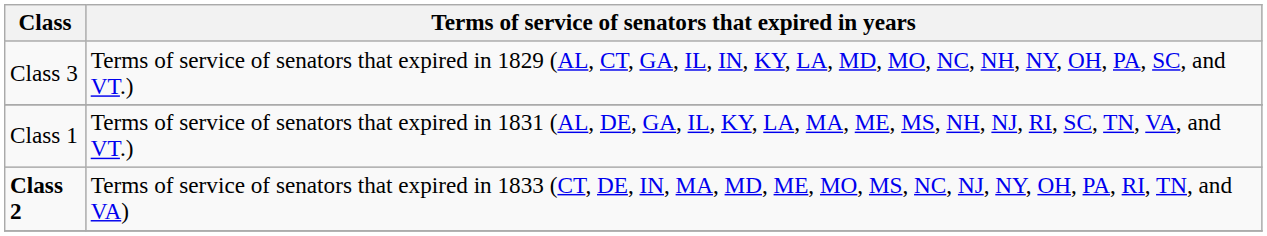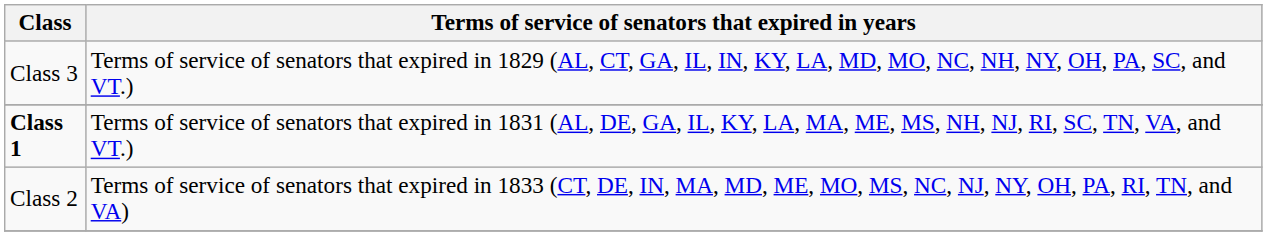Class 1 | Class: normal -> bold
Class 2 | Class: bold -> normal
